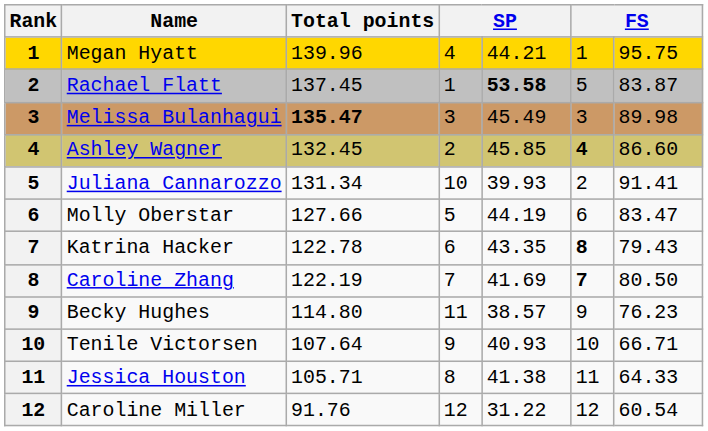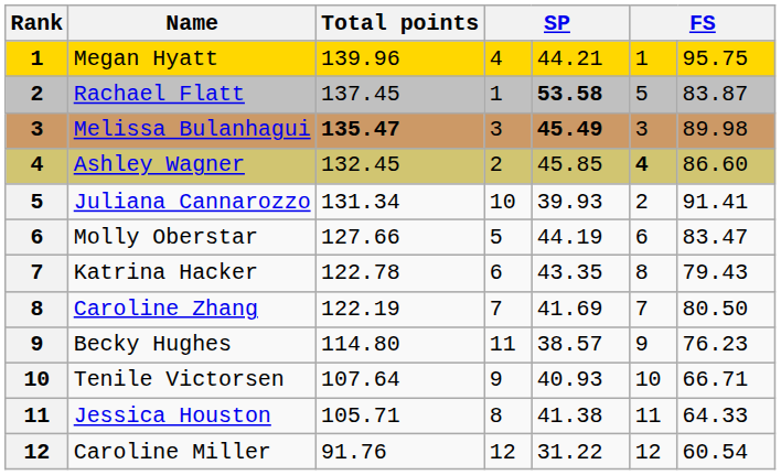Melissa Bulanhagui | column 5: normal -> bold
Katrina Hacker | column 6: bold -> normal
Caroline Zhang | column 6: bold -> normal
